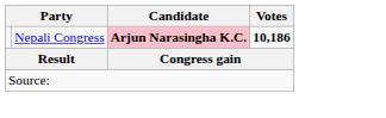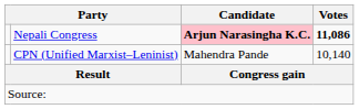Nepali Congress | Votes: 10,186 -> 11,086
+ row: CPN (Unified Marxist–Leninist) | Mahendra Pande | 10,140
